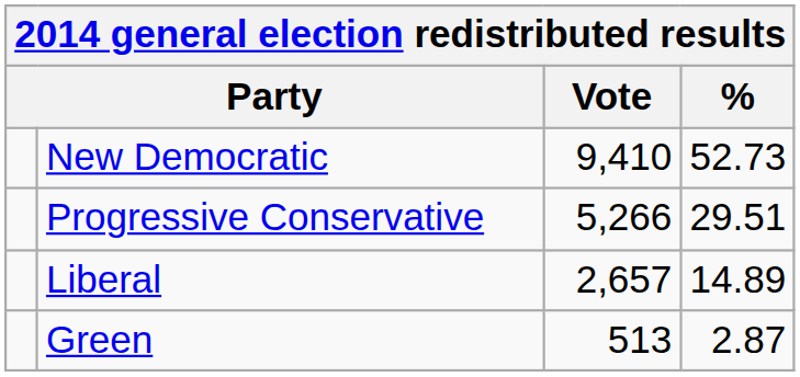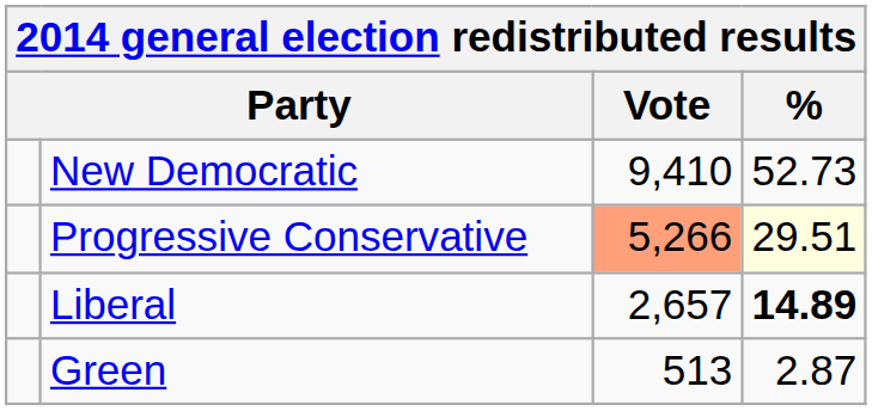Progressive Conservative | Vote: no background -> lightsalmon background
Progressive Conservative | %: no background -> lightyellow background
Liberal | %: normal -> bold
